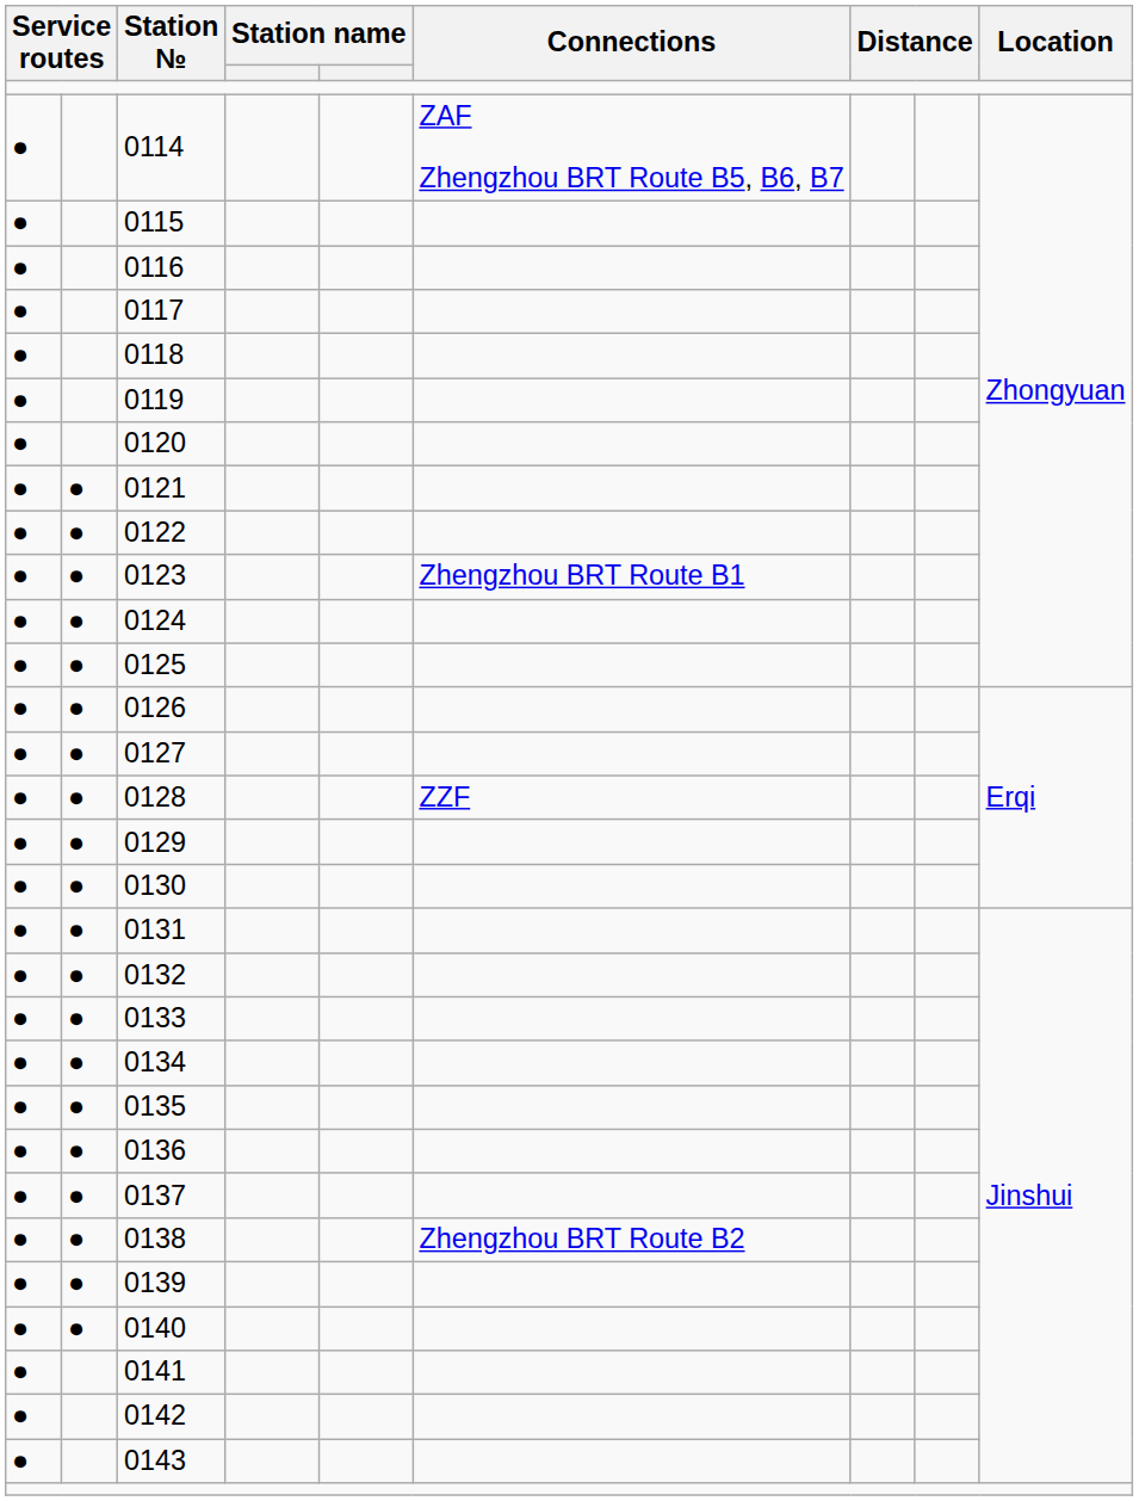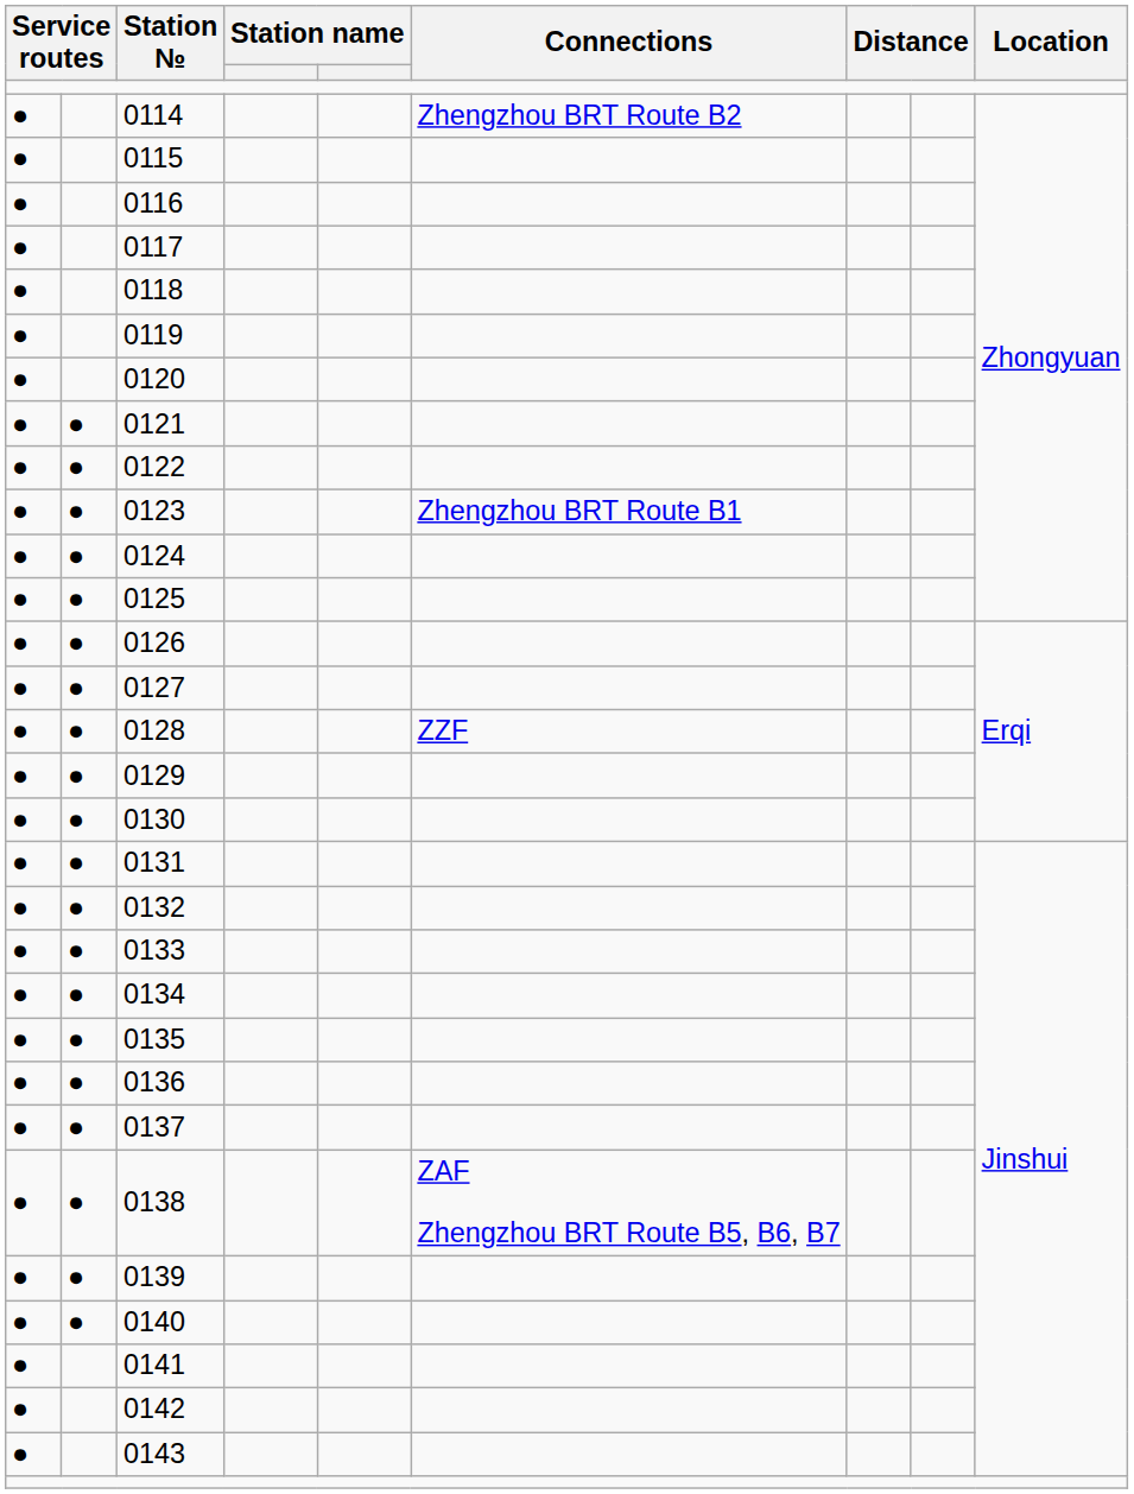0114 | Connections: ZAF Zhengzhou BRT Route B5, B6, B7 -> Zhengzhou BRT Route B2
0138 | Connections: Zhengzhou BRT Route B2 -> ZAF Zhengzhou BRT Route B5, B6, B7
